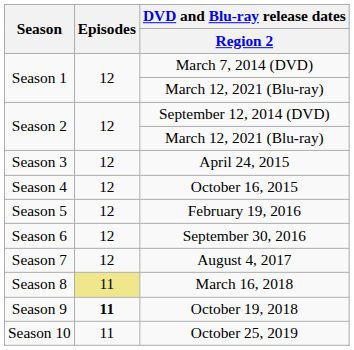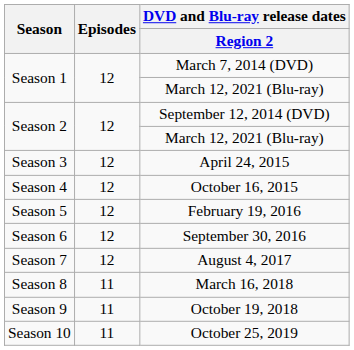March 16, 2018 | Episodes: khaki background -> no background
October 19, 2018 | Episodes: bold -> normal
